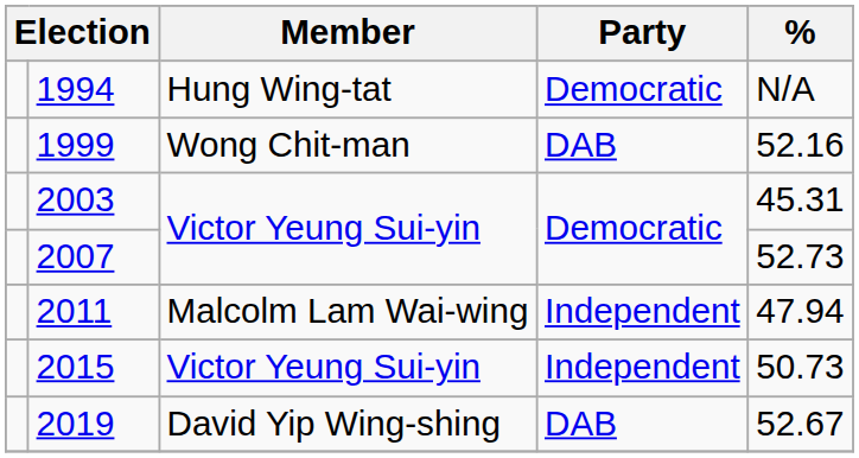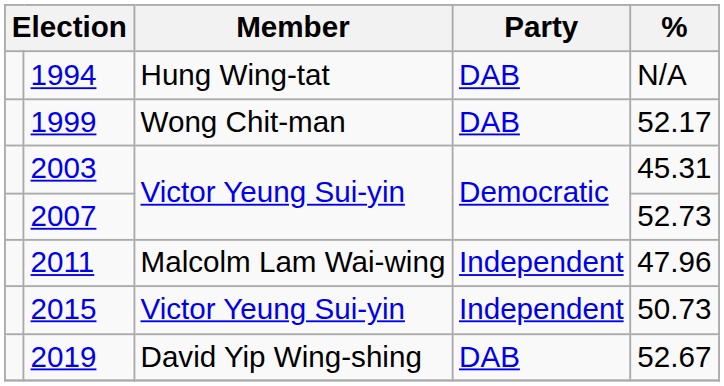1994 | Party: Democratic -> DAB
1999 | %: 52.16 -> 52.17
2011 | %: 47.94 -> 47.96
